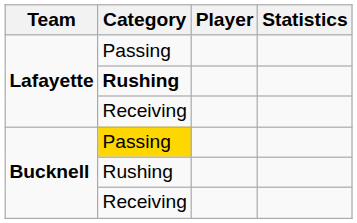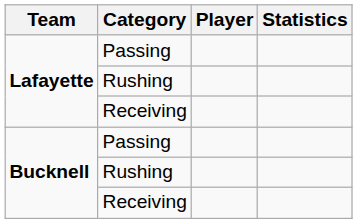Lafayette / Rushing | Category: bold -> normal
Bucknell / Passing | Category: gold background -> no background
